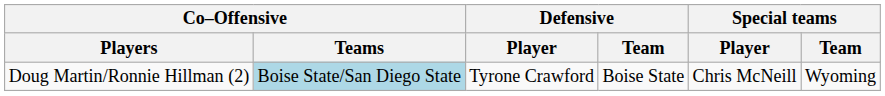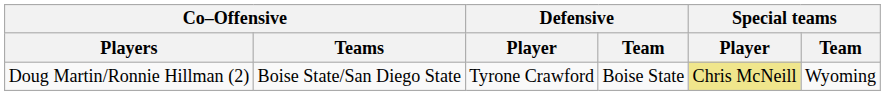Doug Martin/Ronnie Hillman (2) | Co–Offensive / Teams: lightblue background -> no background
Doug Martin/Ronnie Hillman (2) | Special teams / Player: no background -> khaki background
